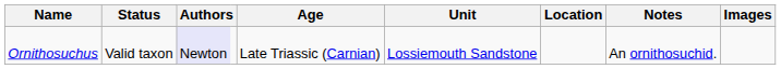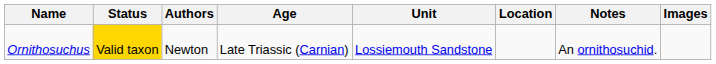Ornithosuchus | Status: no background -> gold background
Ornithosuchus | column 3: lavender background -> no background
